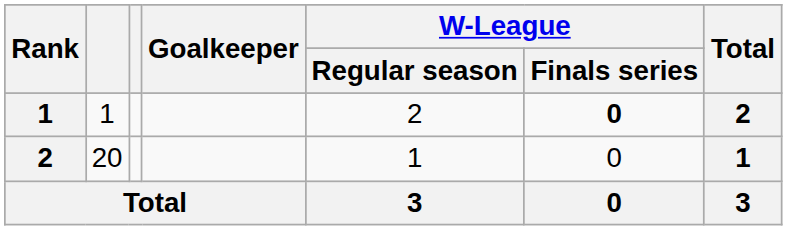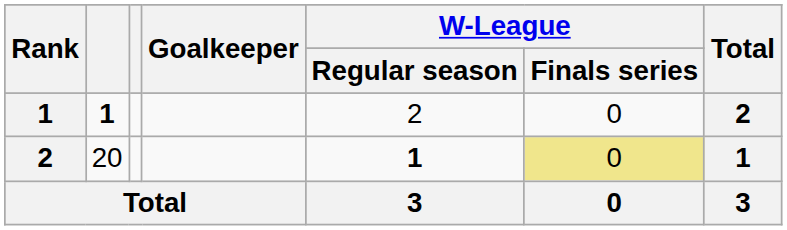row 3 | column 2: normal -> bold
row 3 | W-League / Finals series: bold -> normal
row 4 | W-League / Regular season: normal -> bold
row 4 | W-League / Finals series: no background -> khaki background
